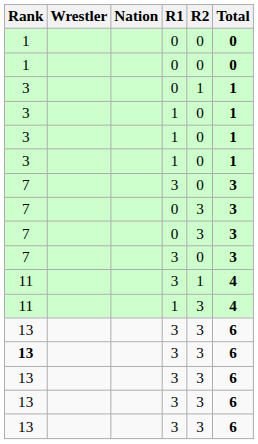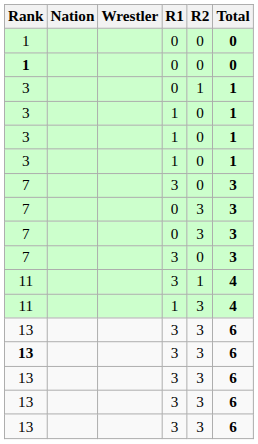columns swapped: Wrestler <-> Nation
row 3 | Rank: normal -> bold
